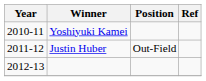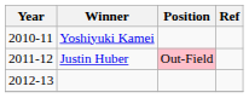Justin Huber | Position: no background -> pink background
